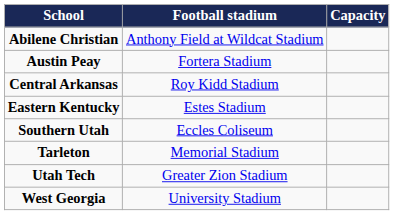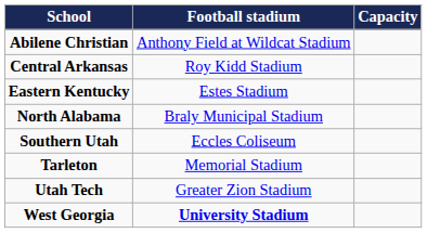- row: Austin Peay | Fortera Stadium
+ row: North Alabama | Braly Municipal Stadium
West Georgia | Football stadium: normal -> bold
